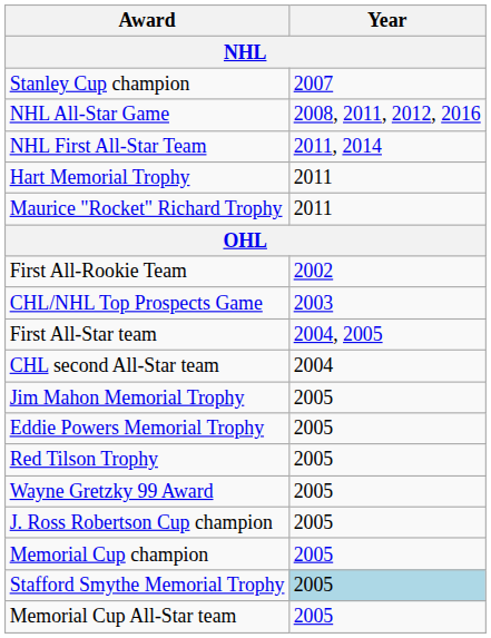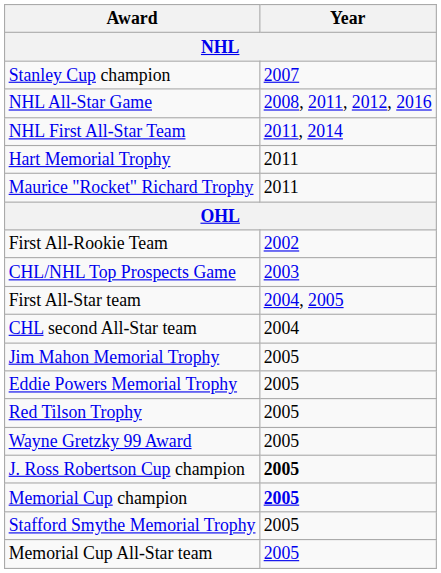J. Ross Robertson Cup champion | Year: normal -> bold
Memorial Cup champion | Year: normal -> bold
Stafford Smythe Memorial Trophy | Year: lightblue background -> no background
